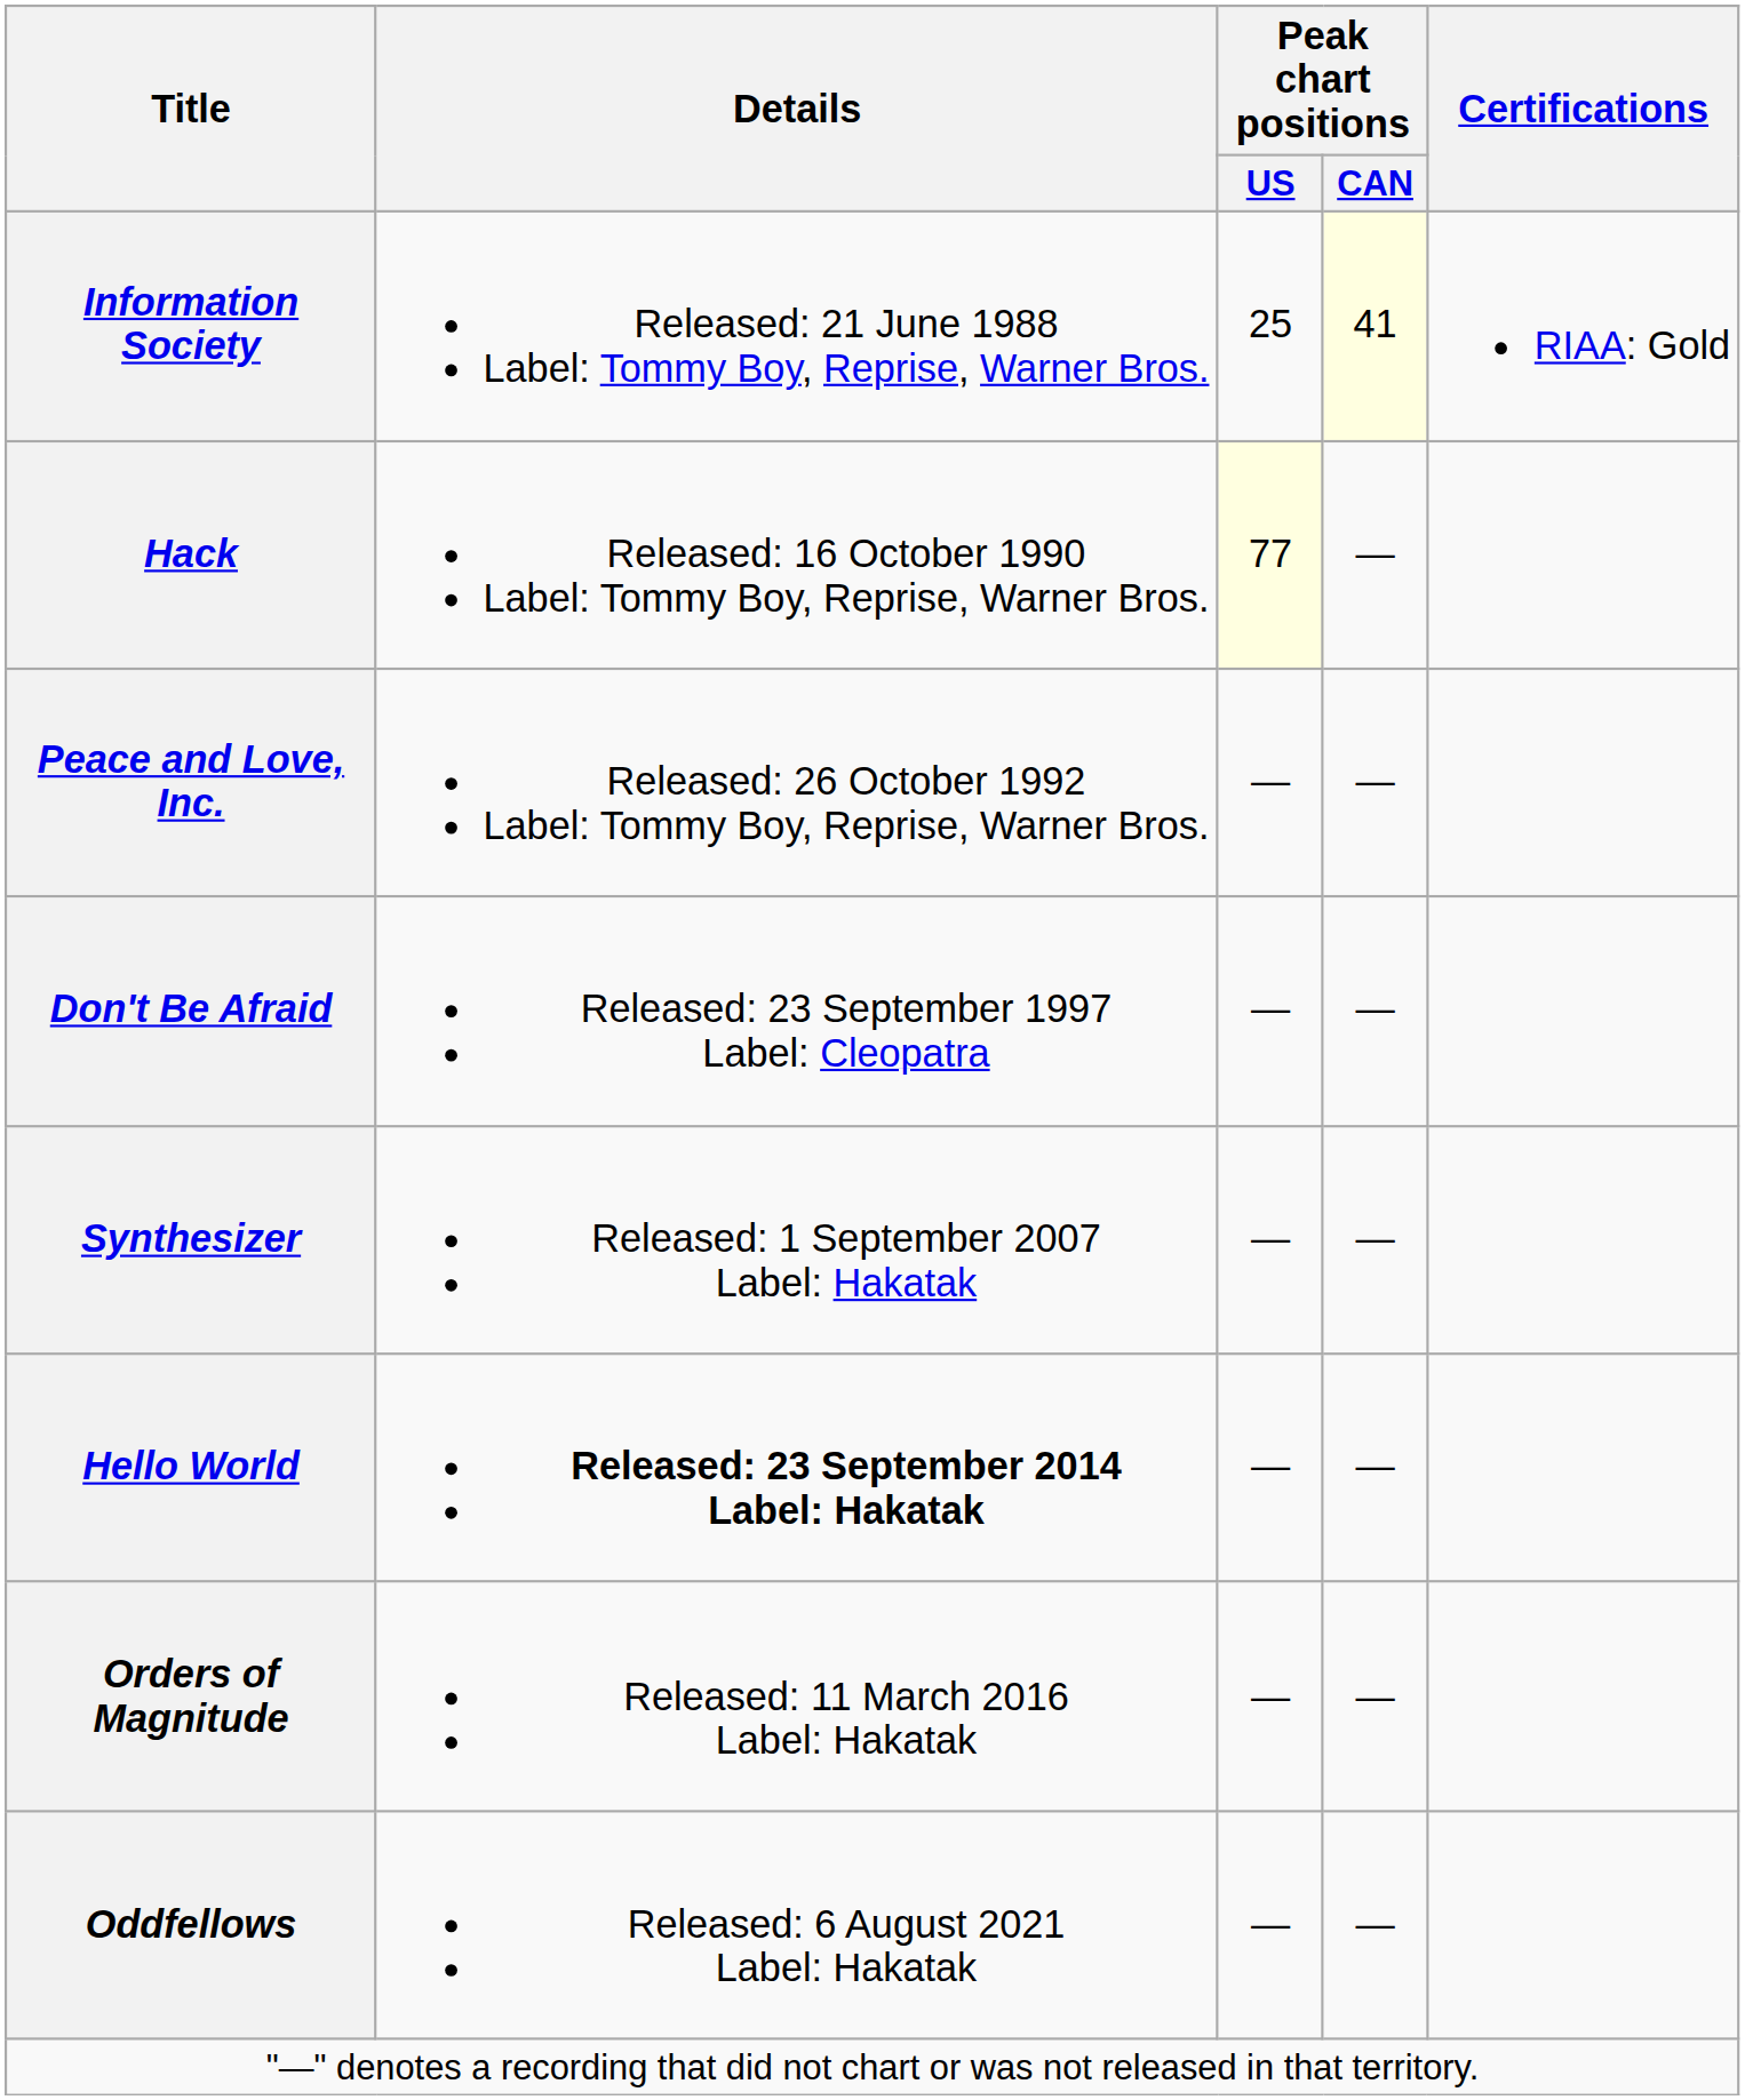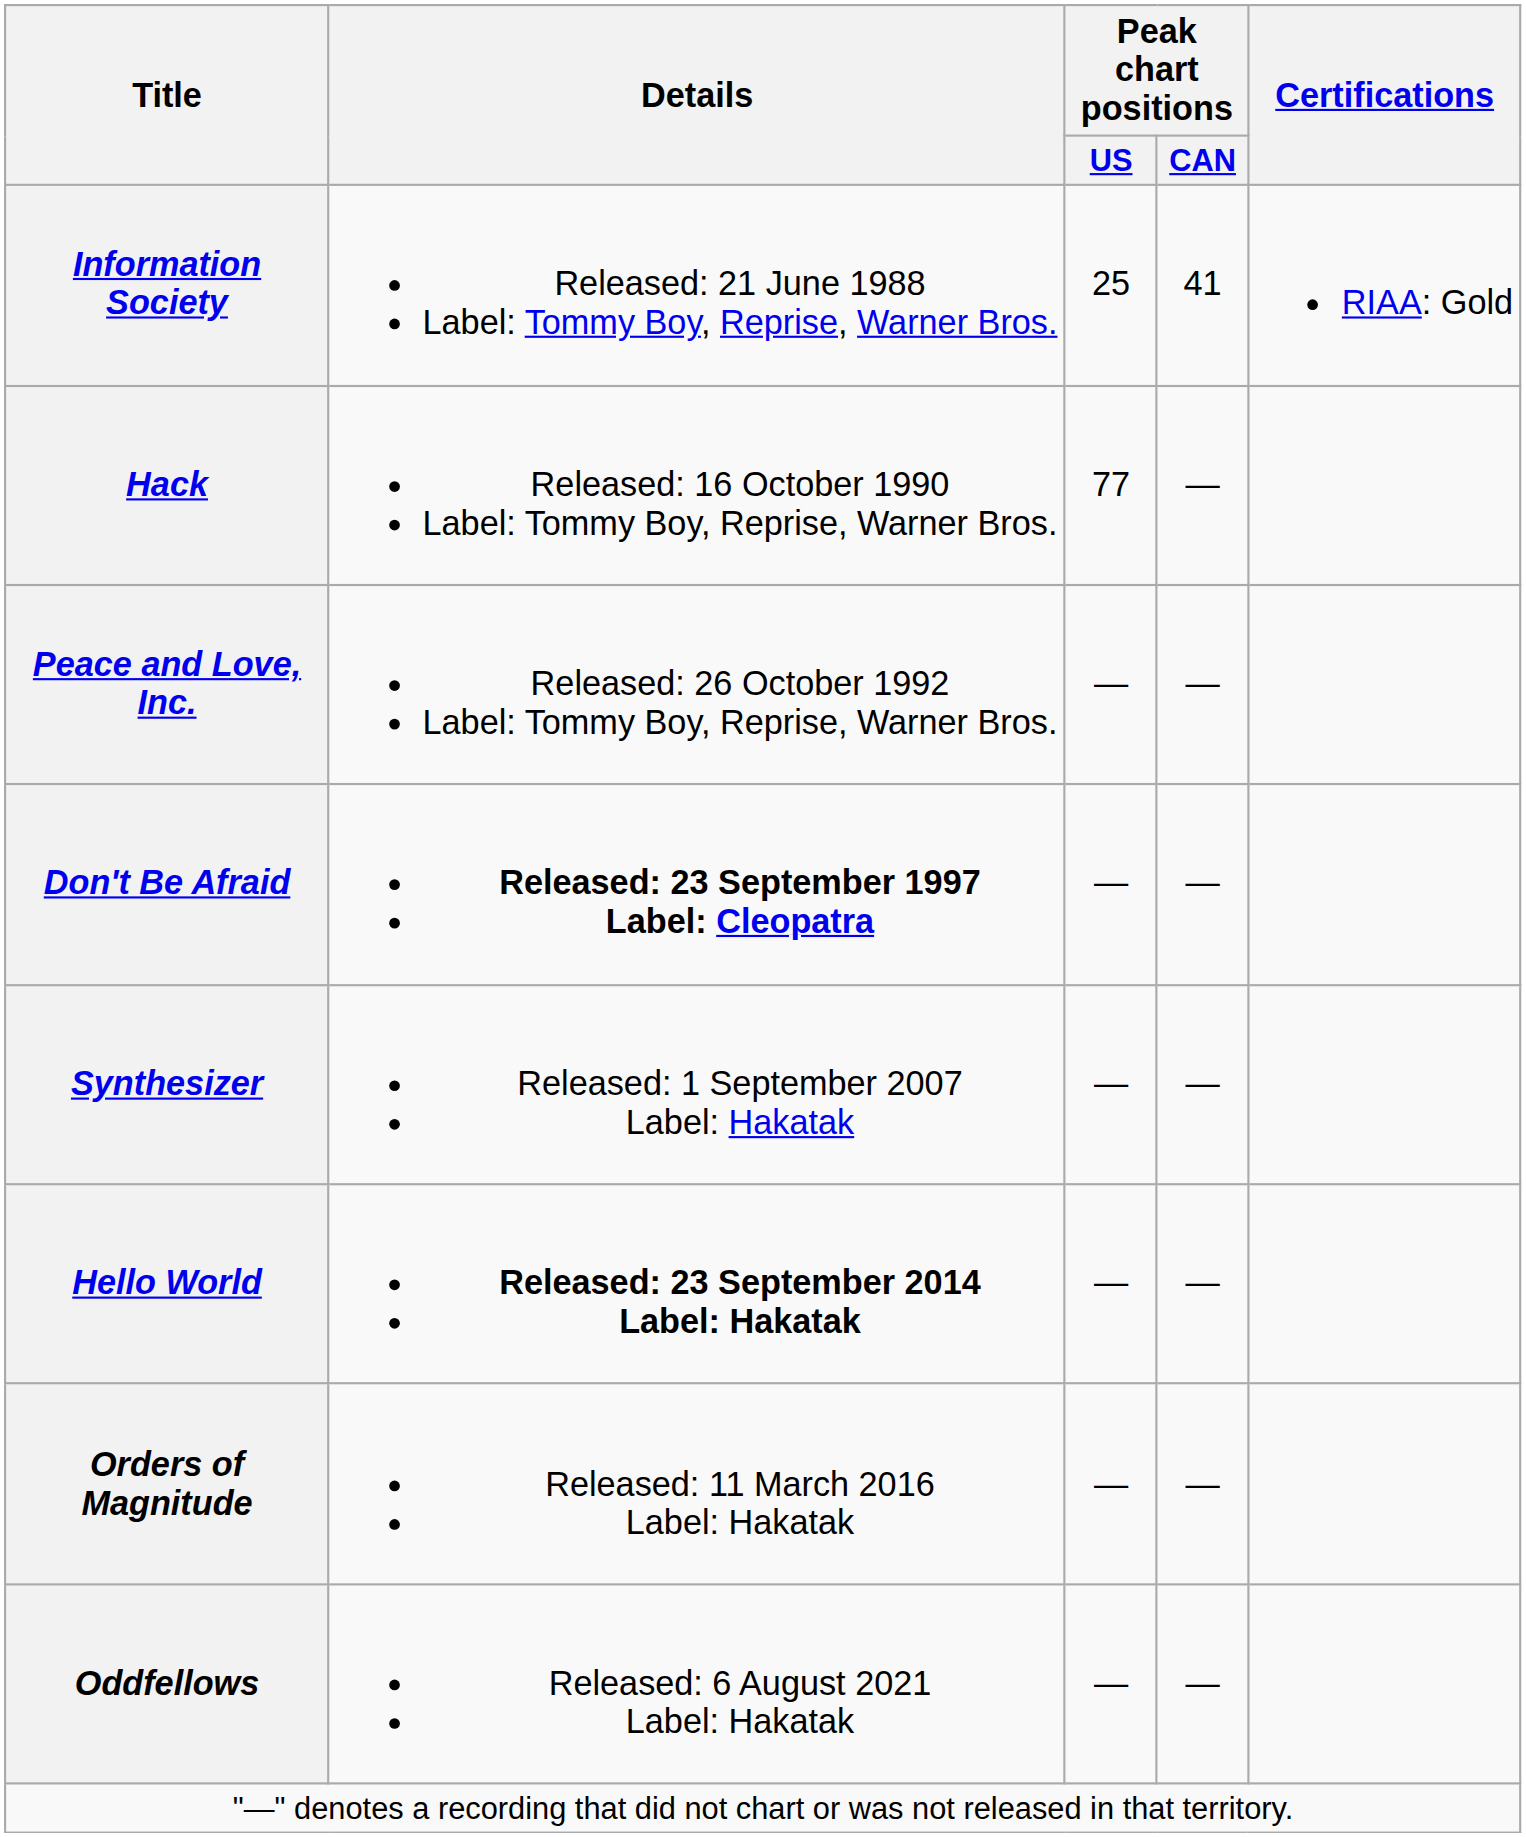Information Society | Peak chart positions / CAN: lightyellow background -> no background
Hack | Peak chart positions / US: lightyellow background -> no background
Don't Be Afraid | Details: normal -> bold
